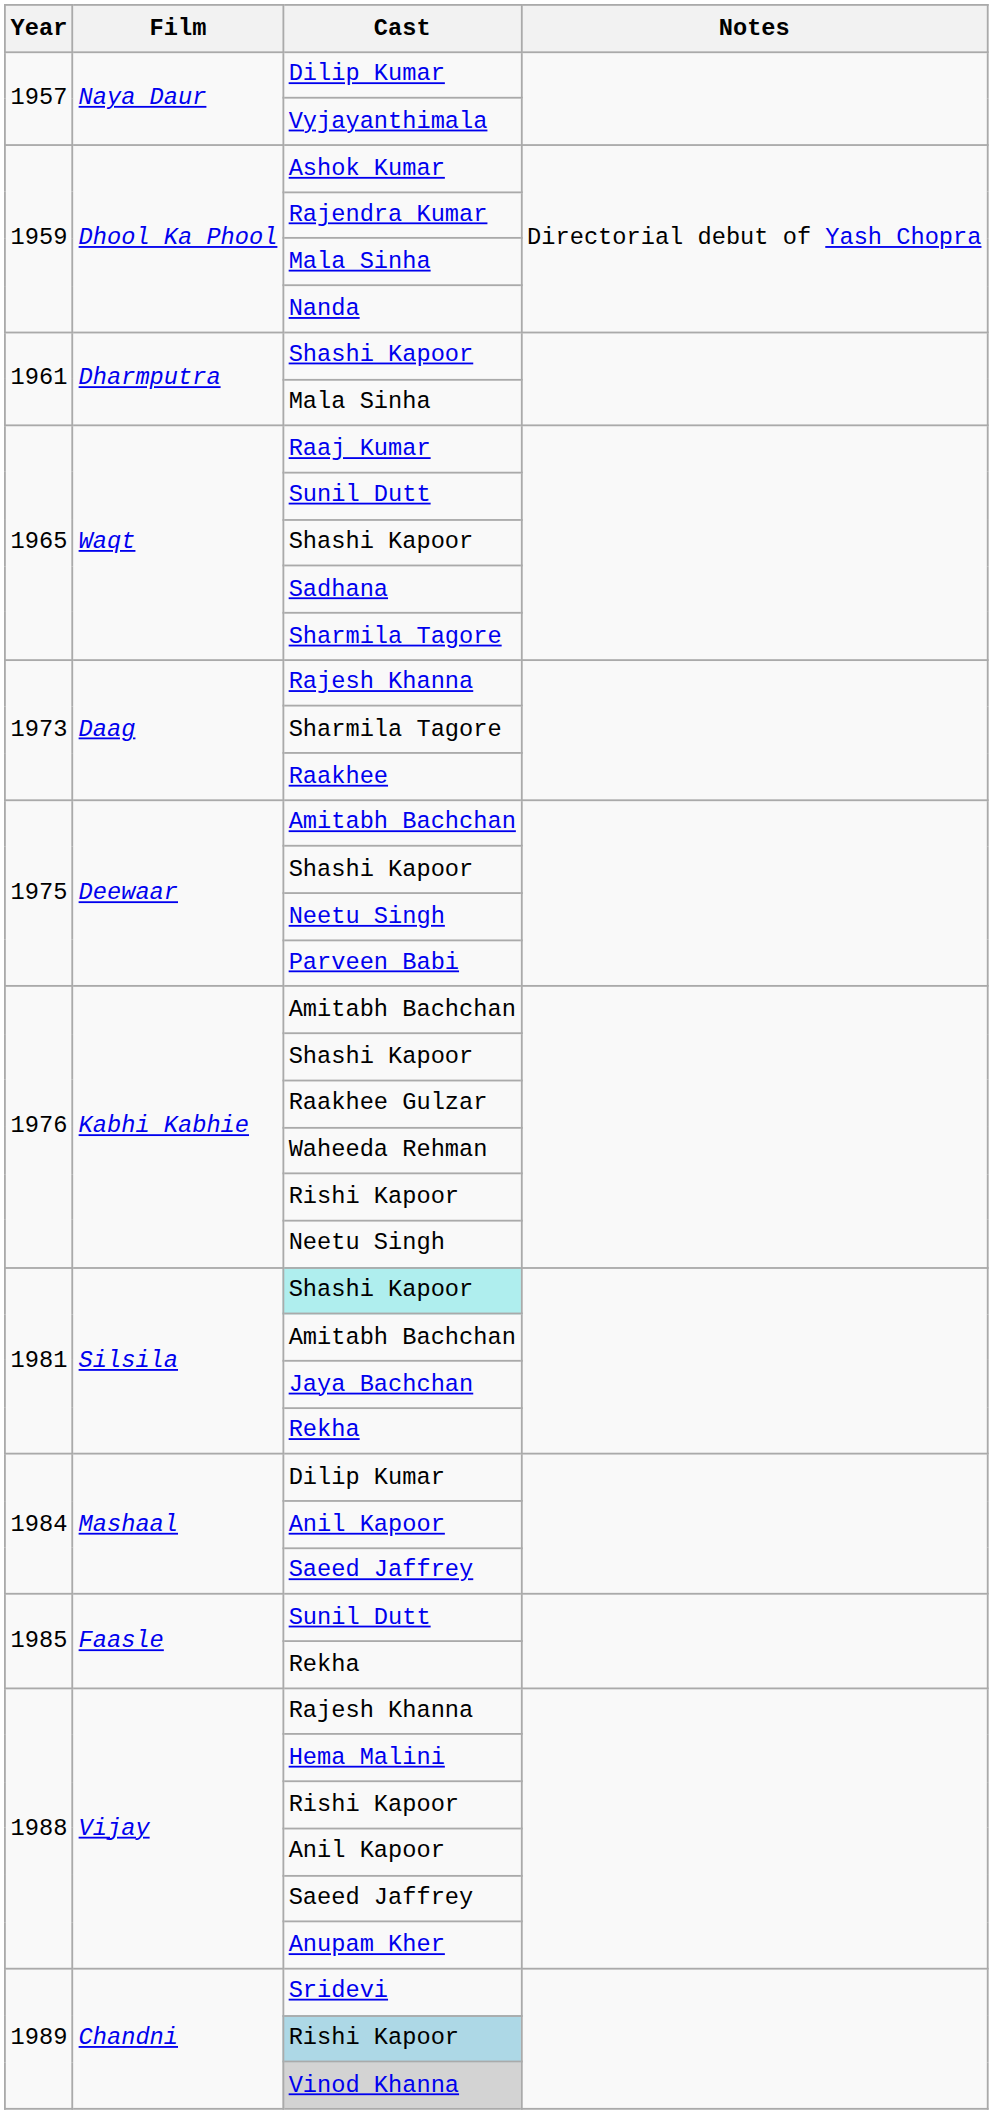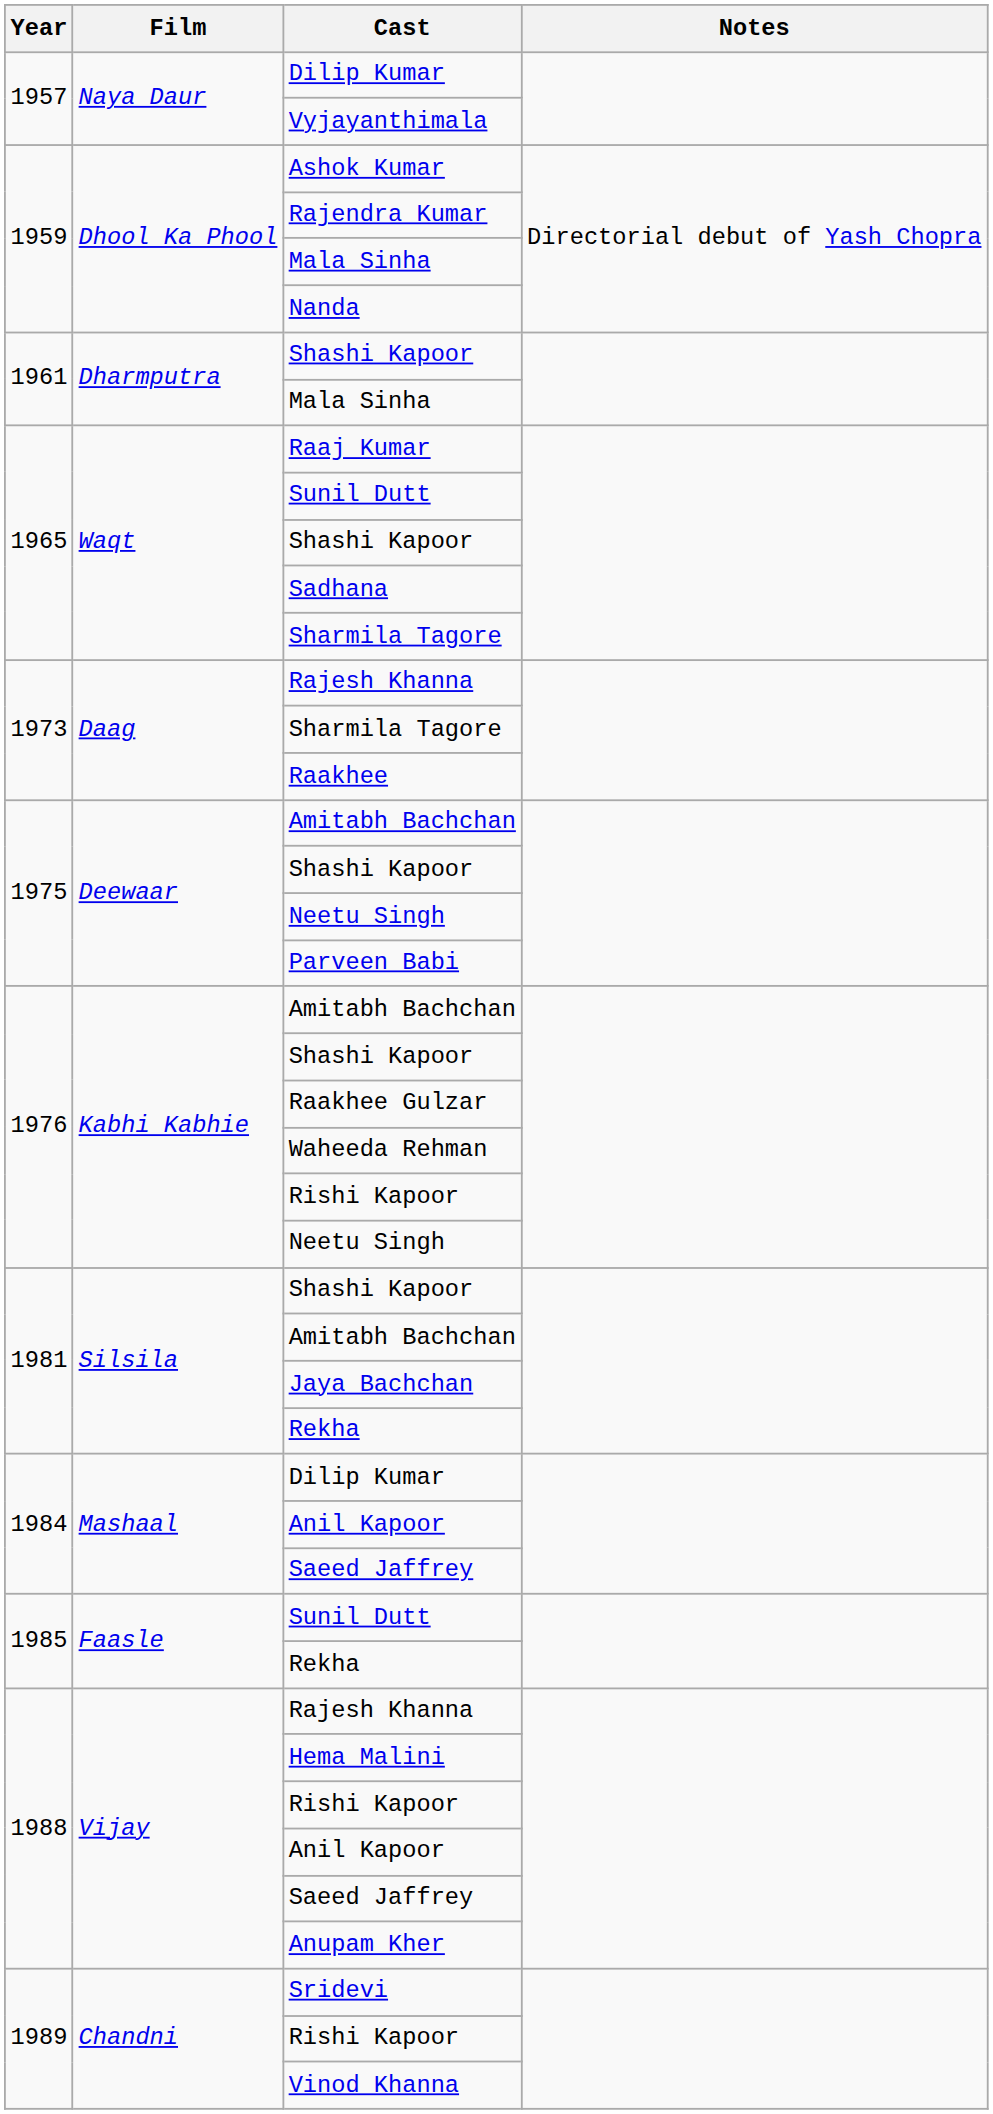1981 / Shashi Kapoor | Cast: paleturquoise background -> no background
1989 / Rishi Kapoor | Cast: lightblue background -> no background
Vinod Khanna | Cast: lightgrey background -> no background
